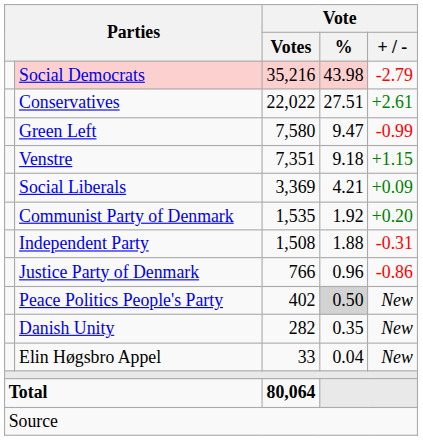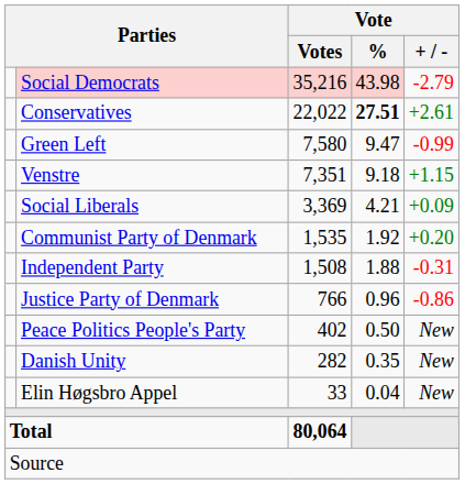Conservatives | Vote / %: normal -> bold
Peace Politics People's Party | Vote / %: lightgrey background -> no background
